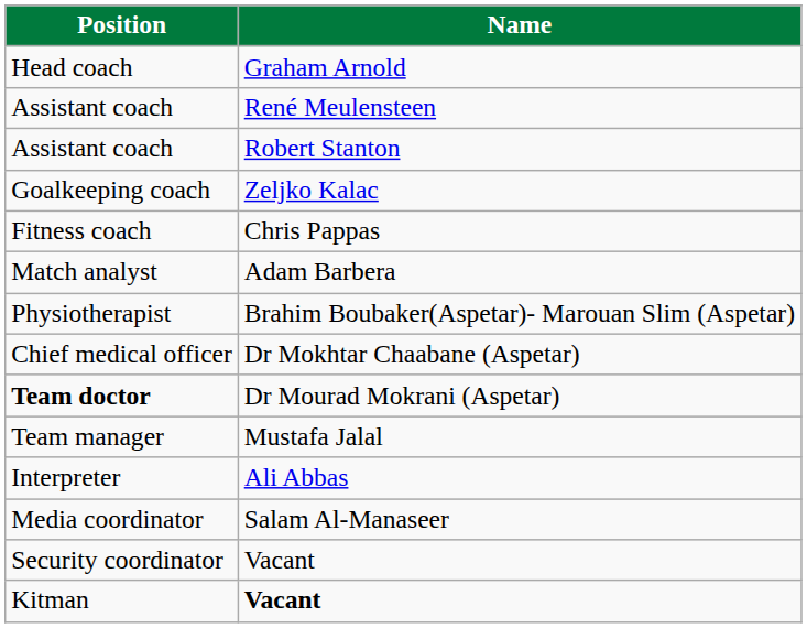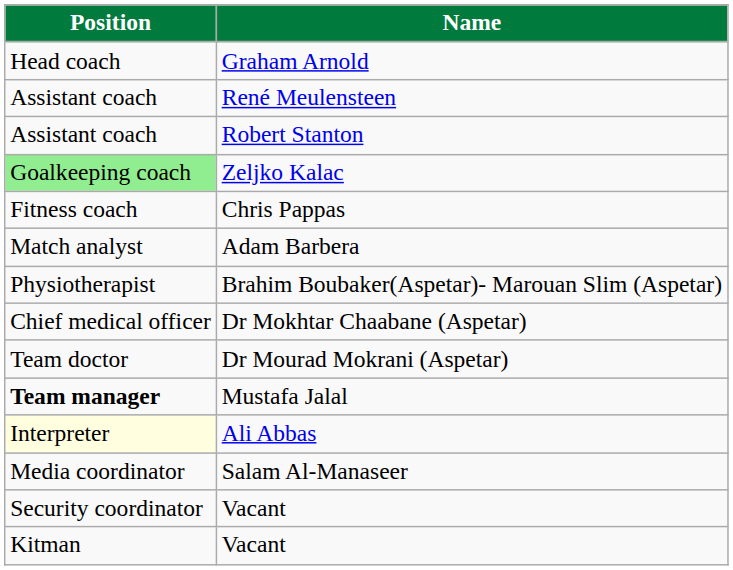row 5 | Position: no background -> lightgreen background
row 10 | Position: bold -> normal
row 11 | Position: normal -> bold
row 12 | Position: no background -> lightyellow background
row 15 | Name: bold -> normal
